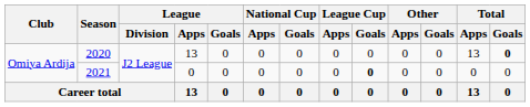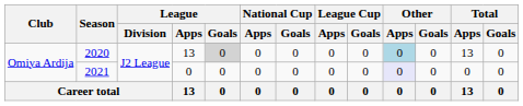2020 | League / Goals: no background -> lightgrey background
2020 | Other / Apps: no background -> lightblue background
2020 | Total / Goals: bold -> normal
2021 | League Cup / Goals: bold -> normal
2021 | Other / Apps: no background -> lavender background
